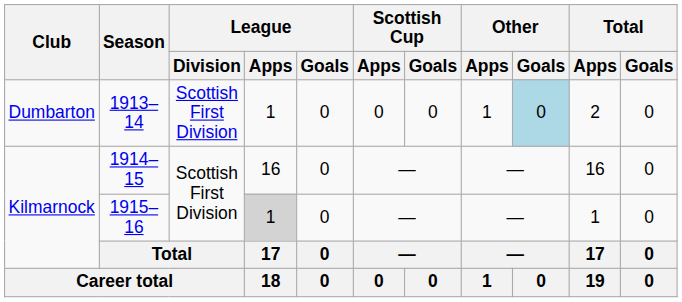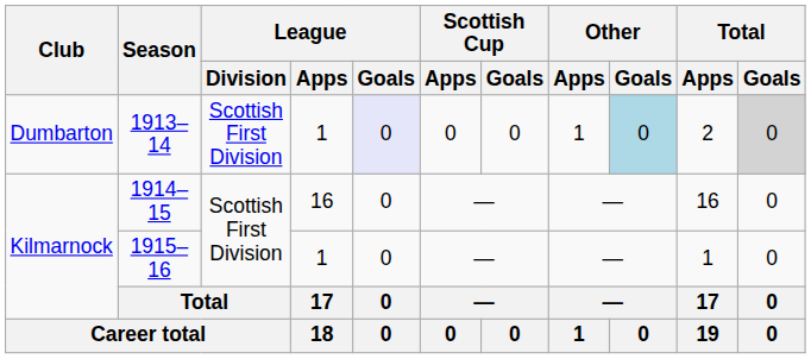1913–14 | League / Goals: no background -> lavender background
1913–14 | Total / Goals: no background -> lightgrey background
1915–16 | League / Apps: lightgrey background -> no background
